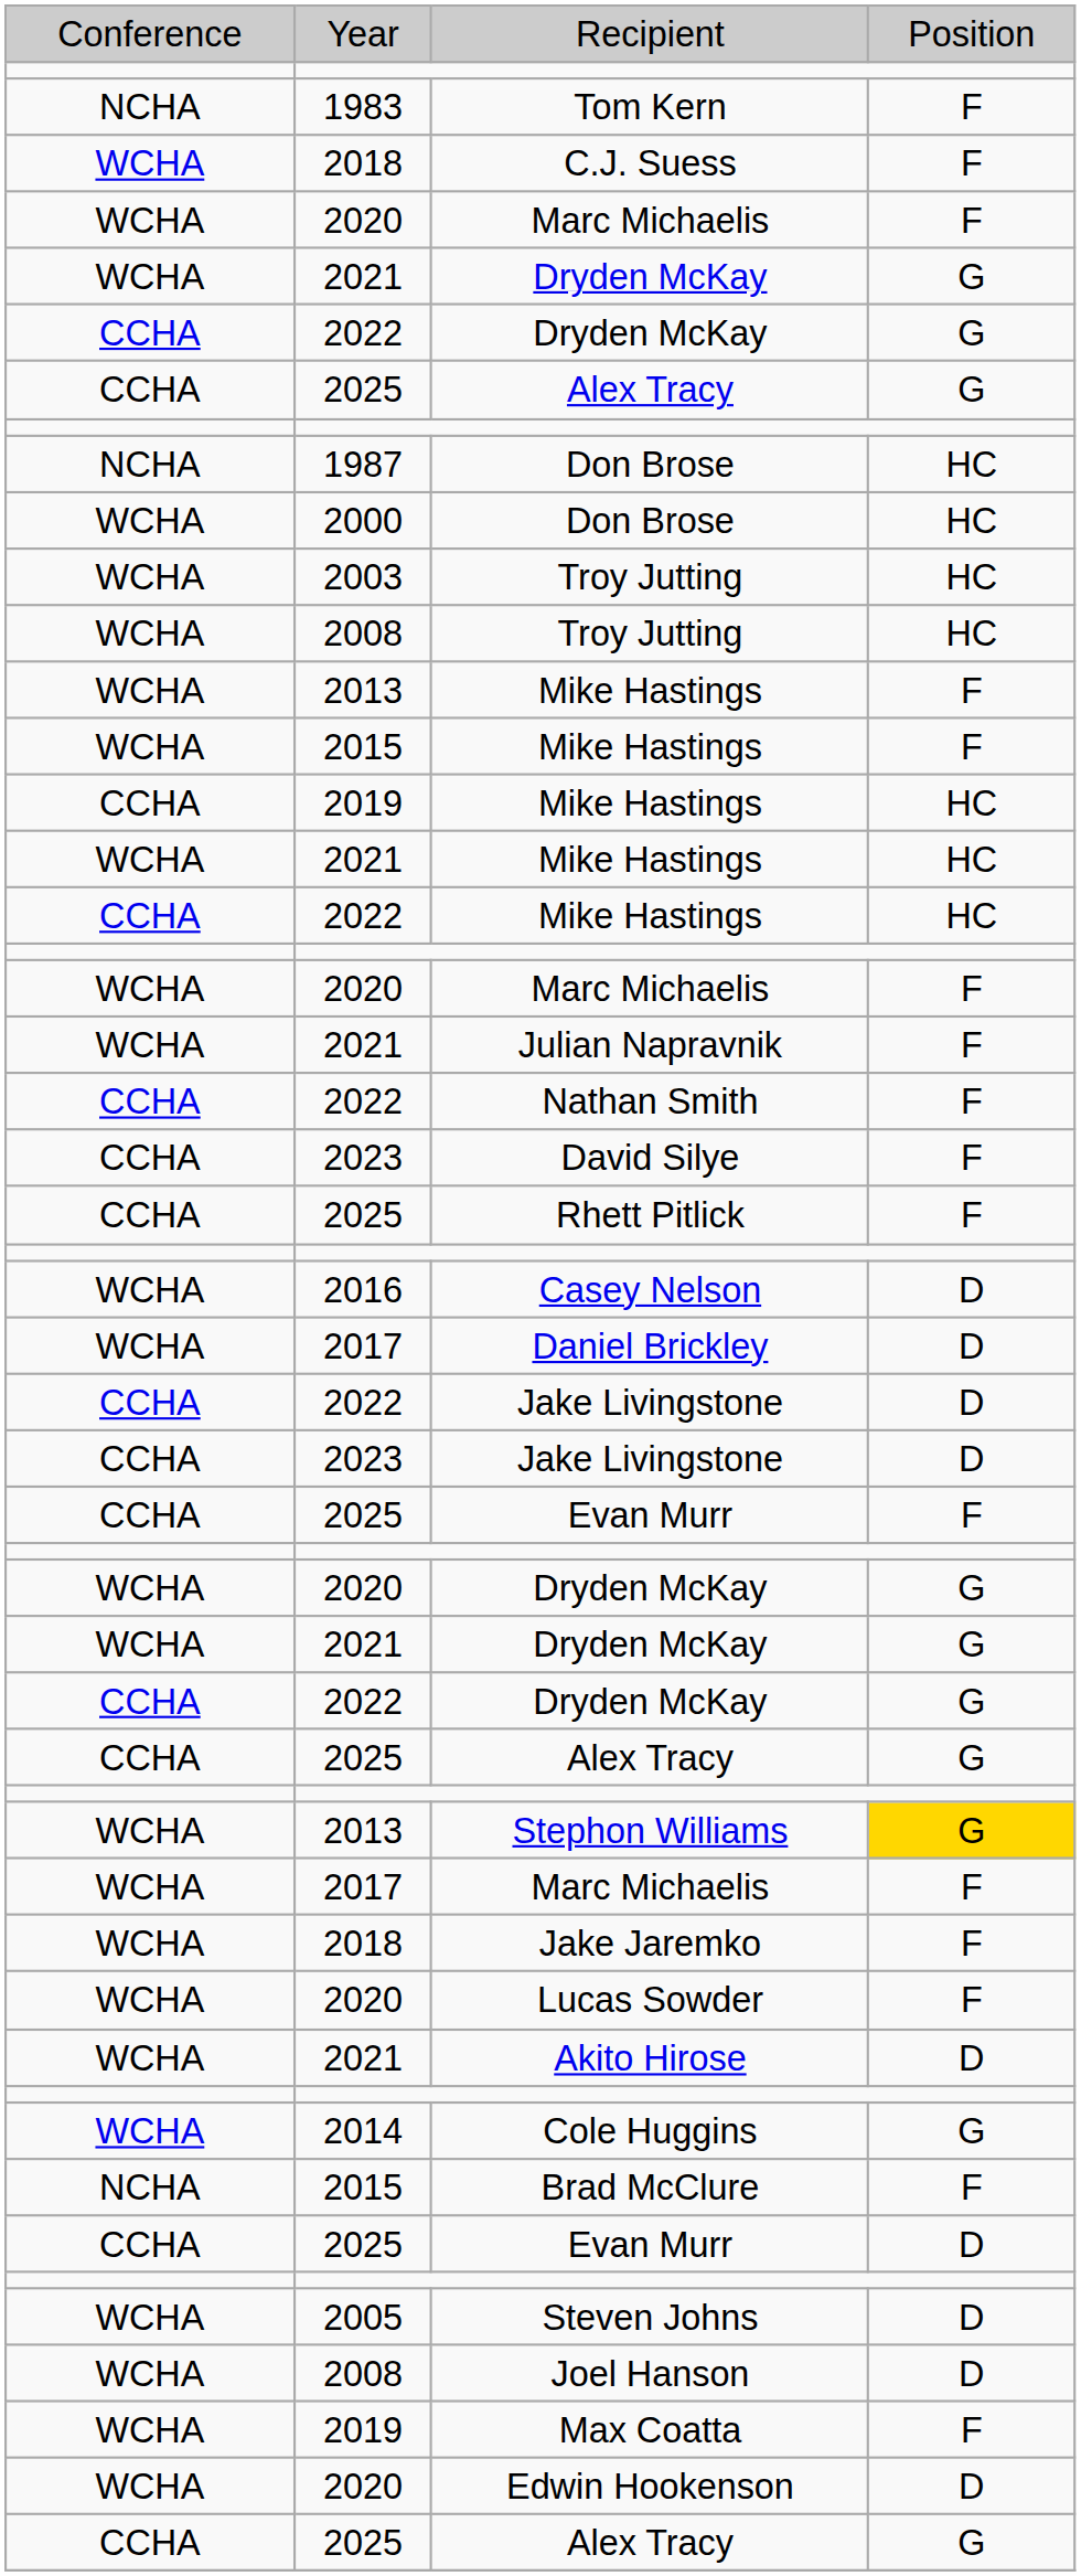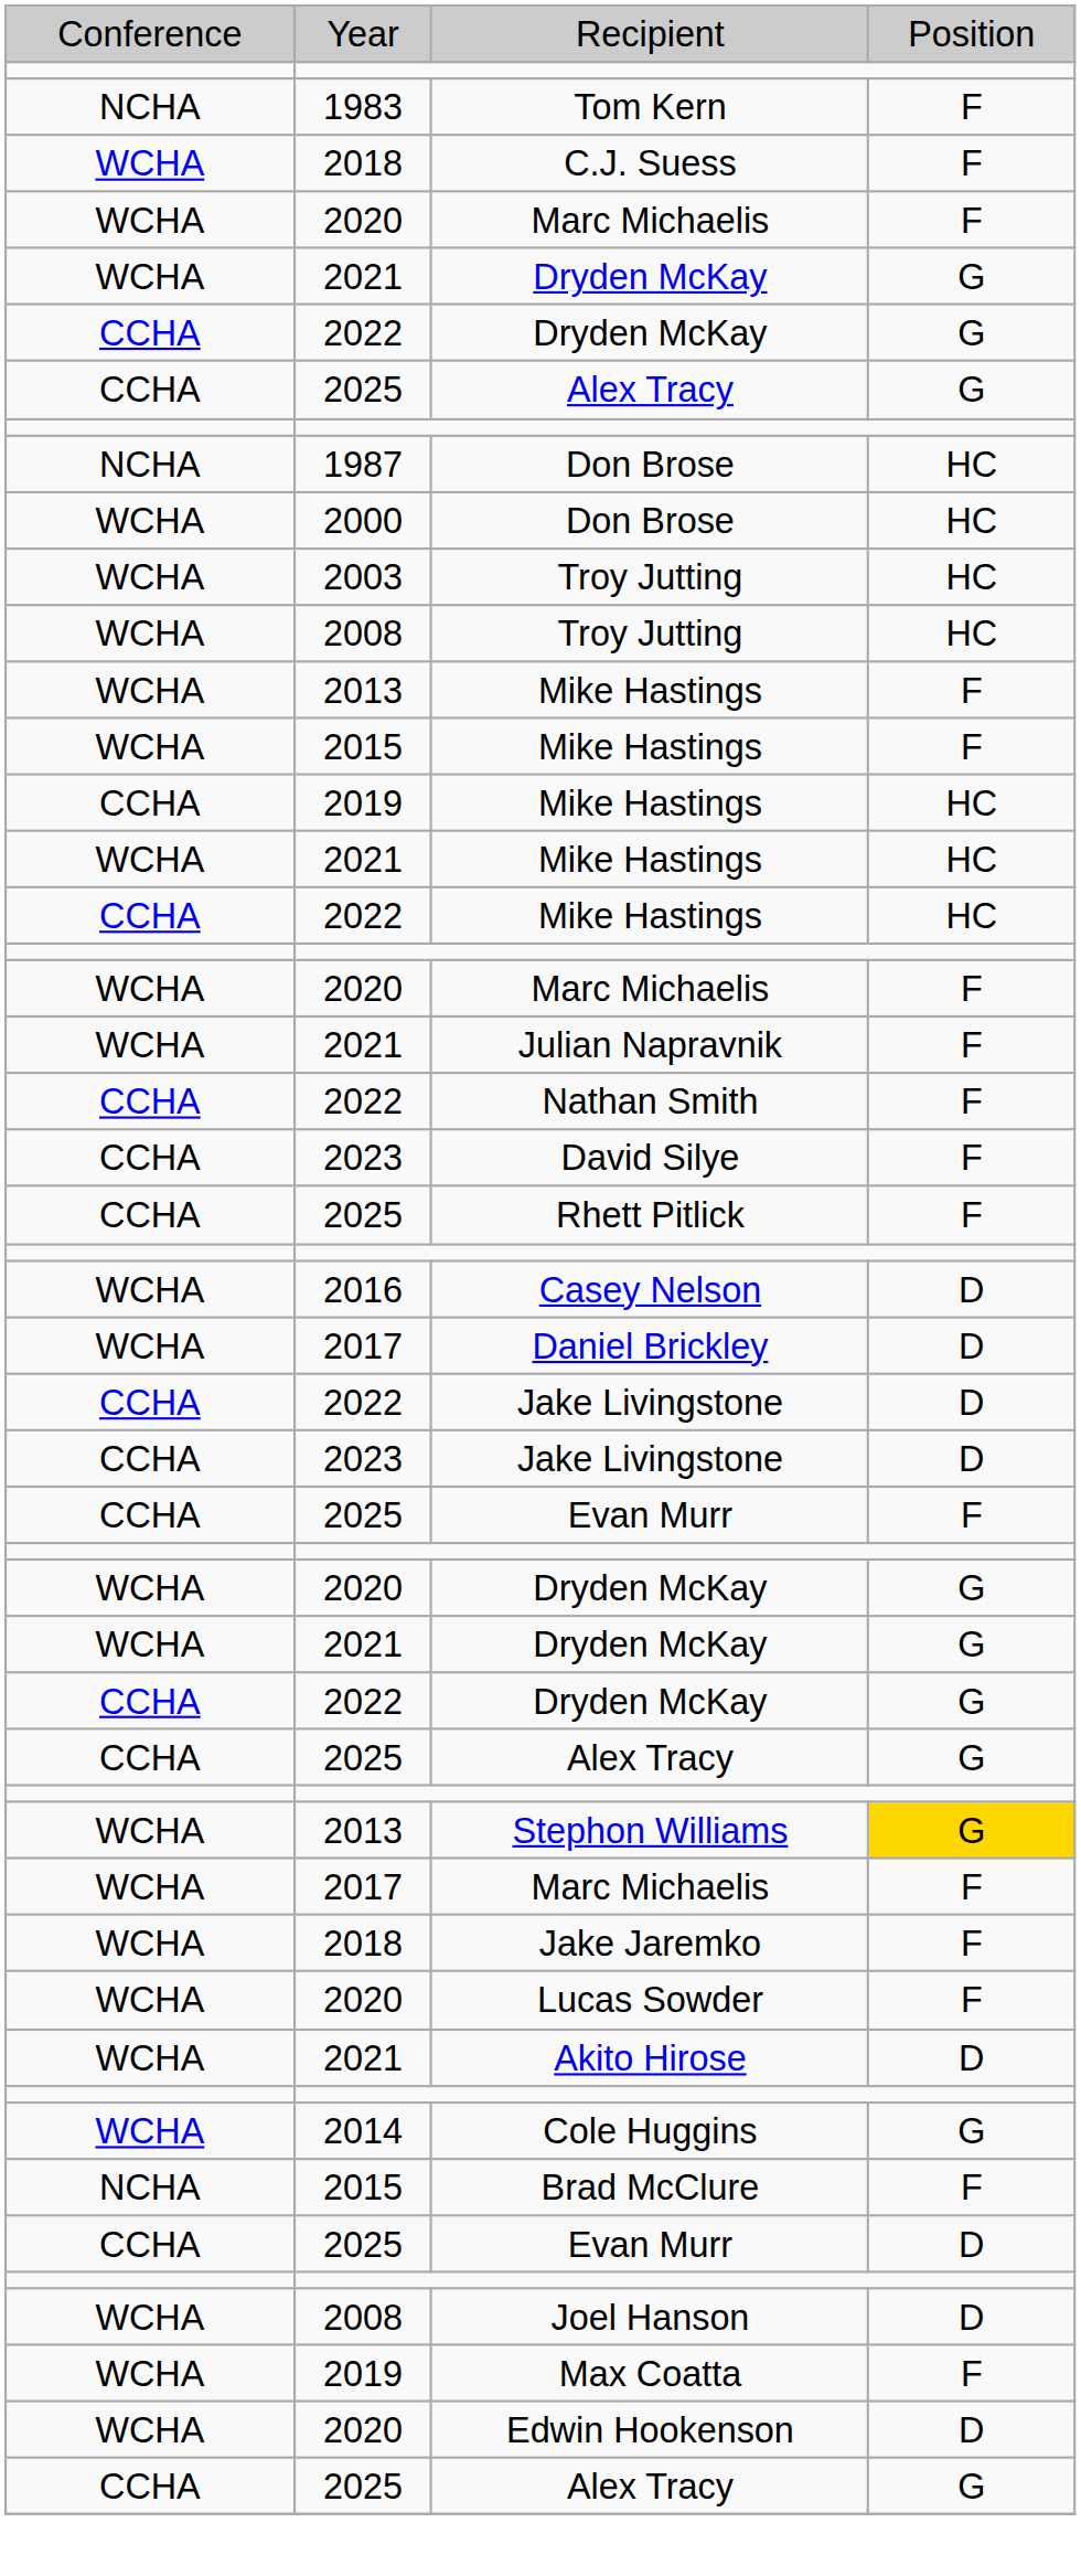- row: WCHA | 2005 | Steven Johns | D
